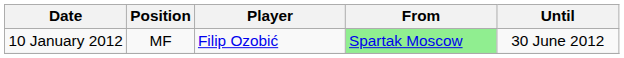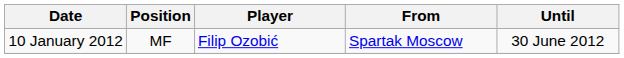10 January 2012 | From: lightgreen background -> no background
